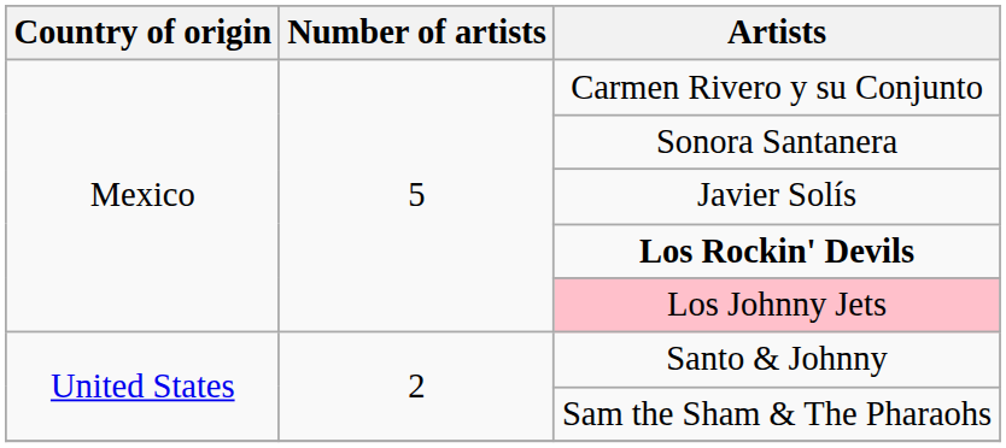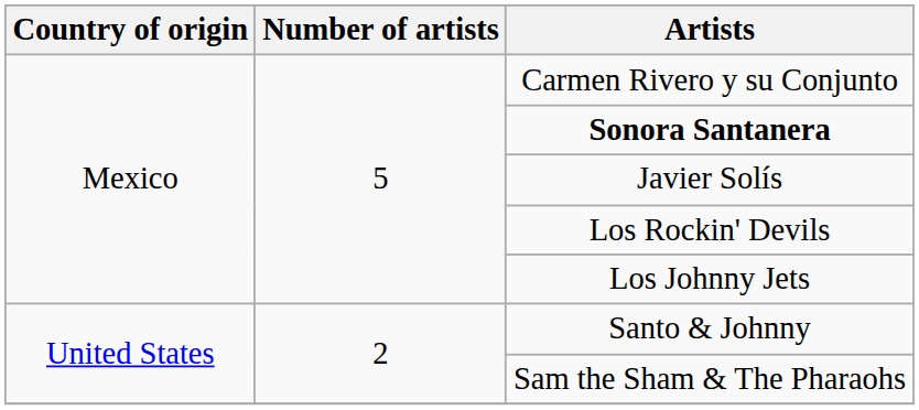Sonora Santanera | Artists: normal -> bold
Los Rockin' Devils | Artists: bold -> normal
Los Johnny Jets | Artists: pink background -> no background
